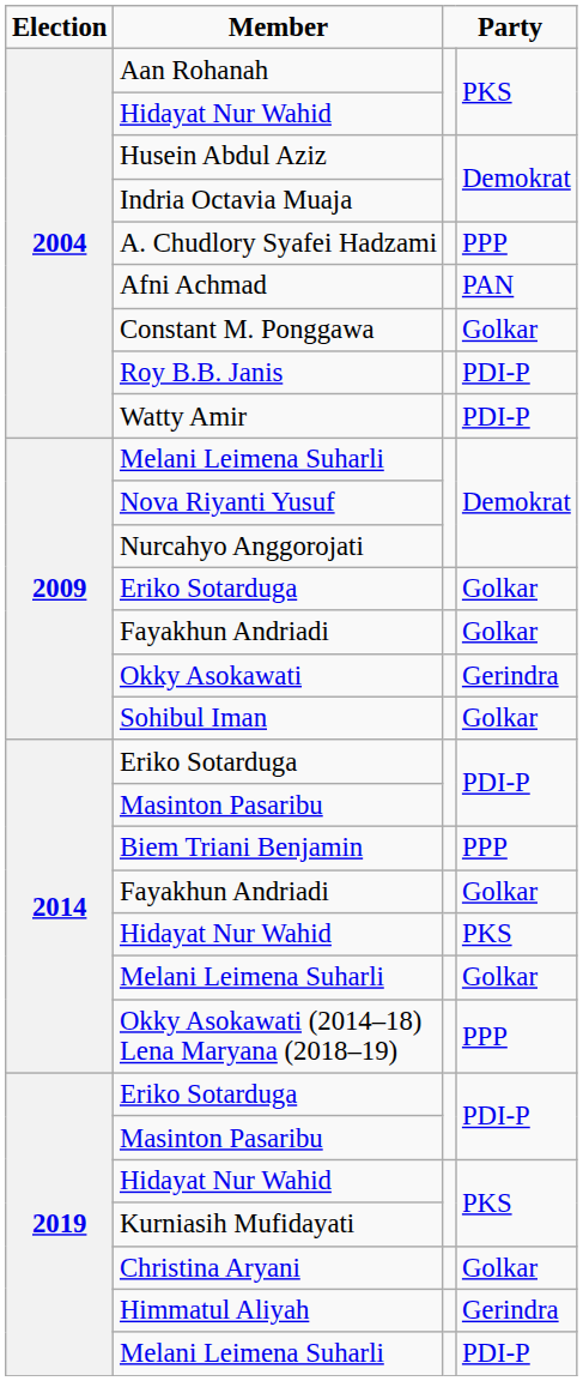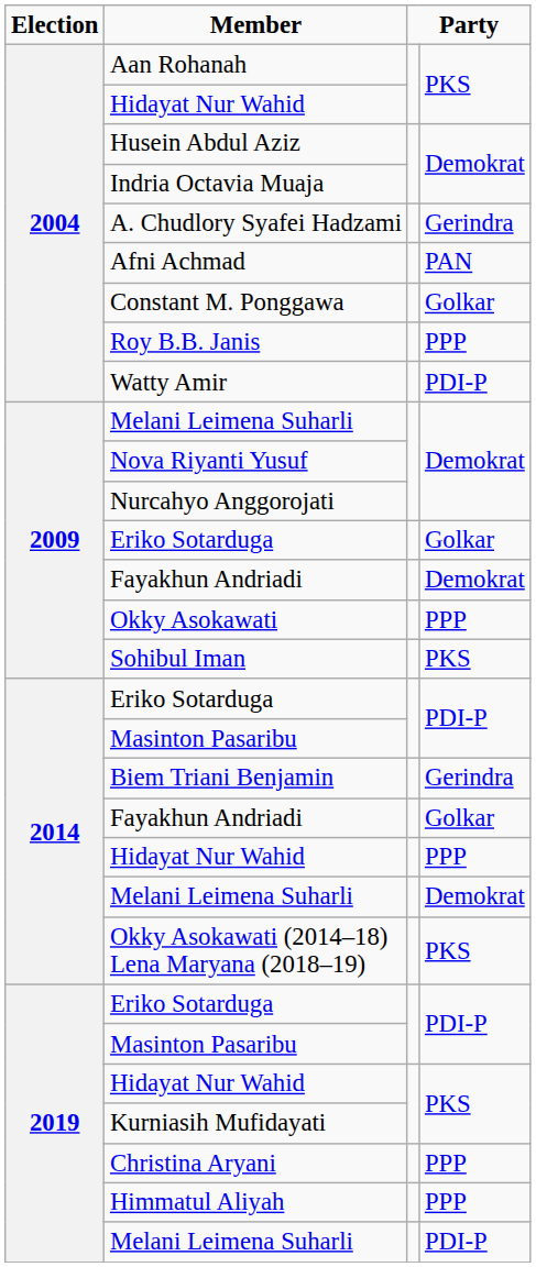A. Chudlory Syafei Hadzami | column 4: PPP -> Gerindra
Roy B.B. Janis | column 4: PDI-P -> PPP
2009 / Fayakhun Andriadi | column 4: Golkar -> Demokrat
Okky Asokawati | column 4: Gerindra -> PPP
Sohibul Iman | column 4: Golkar -> PKS
Biem Triani Benjamin | column 4: PPP -> Gerindra
2014 / Hidayat Nur Wahid | column 4: PKS -> PPP
2014 / Melani Leimena Suharli | column 4: Golkar -> Demokrat
Okky Asokawati (2014–18) Lena Maryana (2018–19) | column 4: PPP -> PKS
Christina Aryani | column 4: Golkar -> PPP
Himmatul Aliyah | column 4: Gerindra -> PPP
